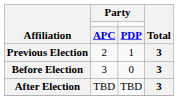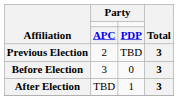Previous Election | column 3: 1 -> TBD
After Election | column 3: TBD -> 1
